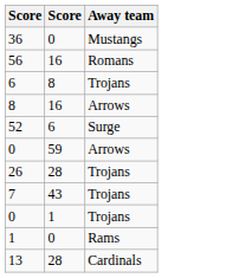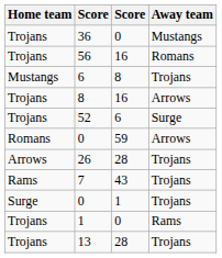+ column: Home team | Trojans | Trojans | Mustangs | Trojans | Trojans | Romans | Arrows | Rams | Surge | Trojans | Trojans
13 | Away team: Cardinals -> Trojans
